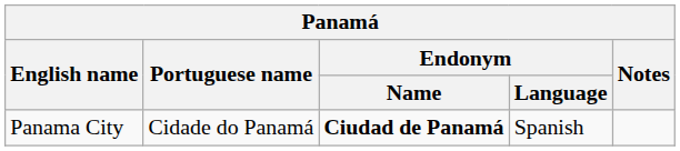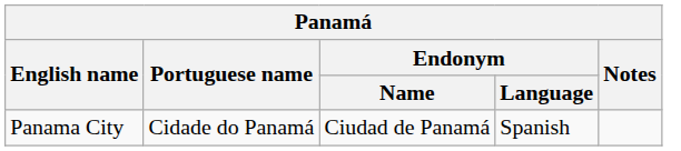Panama City | Endonym / Name: bold -> normal
